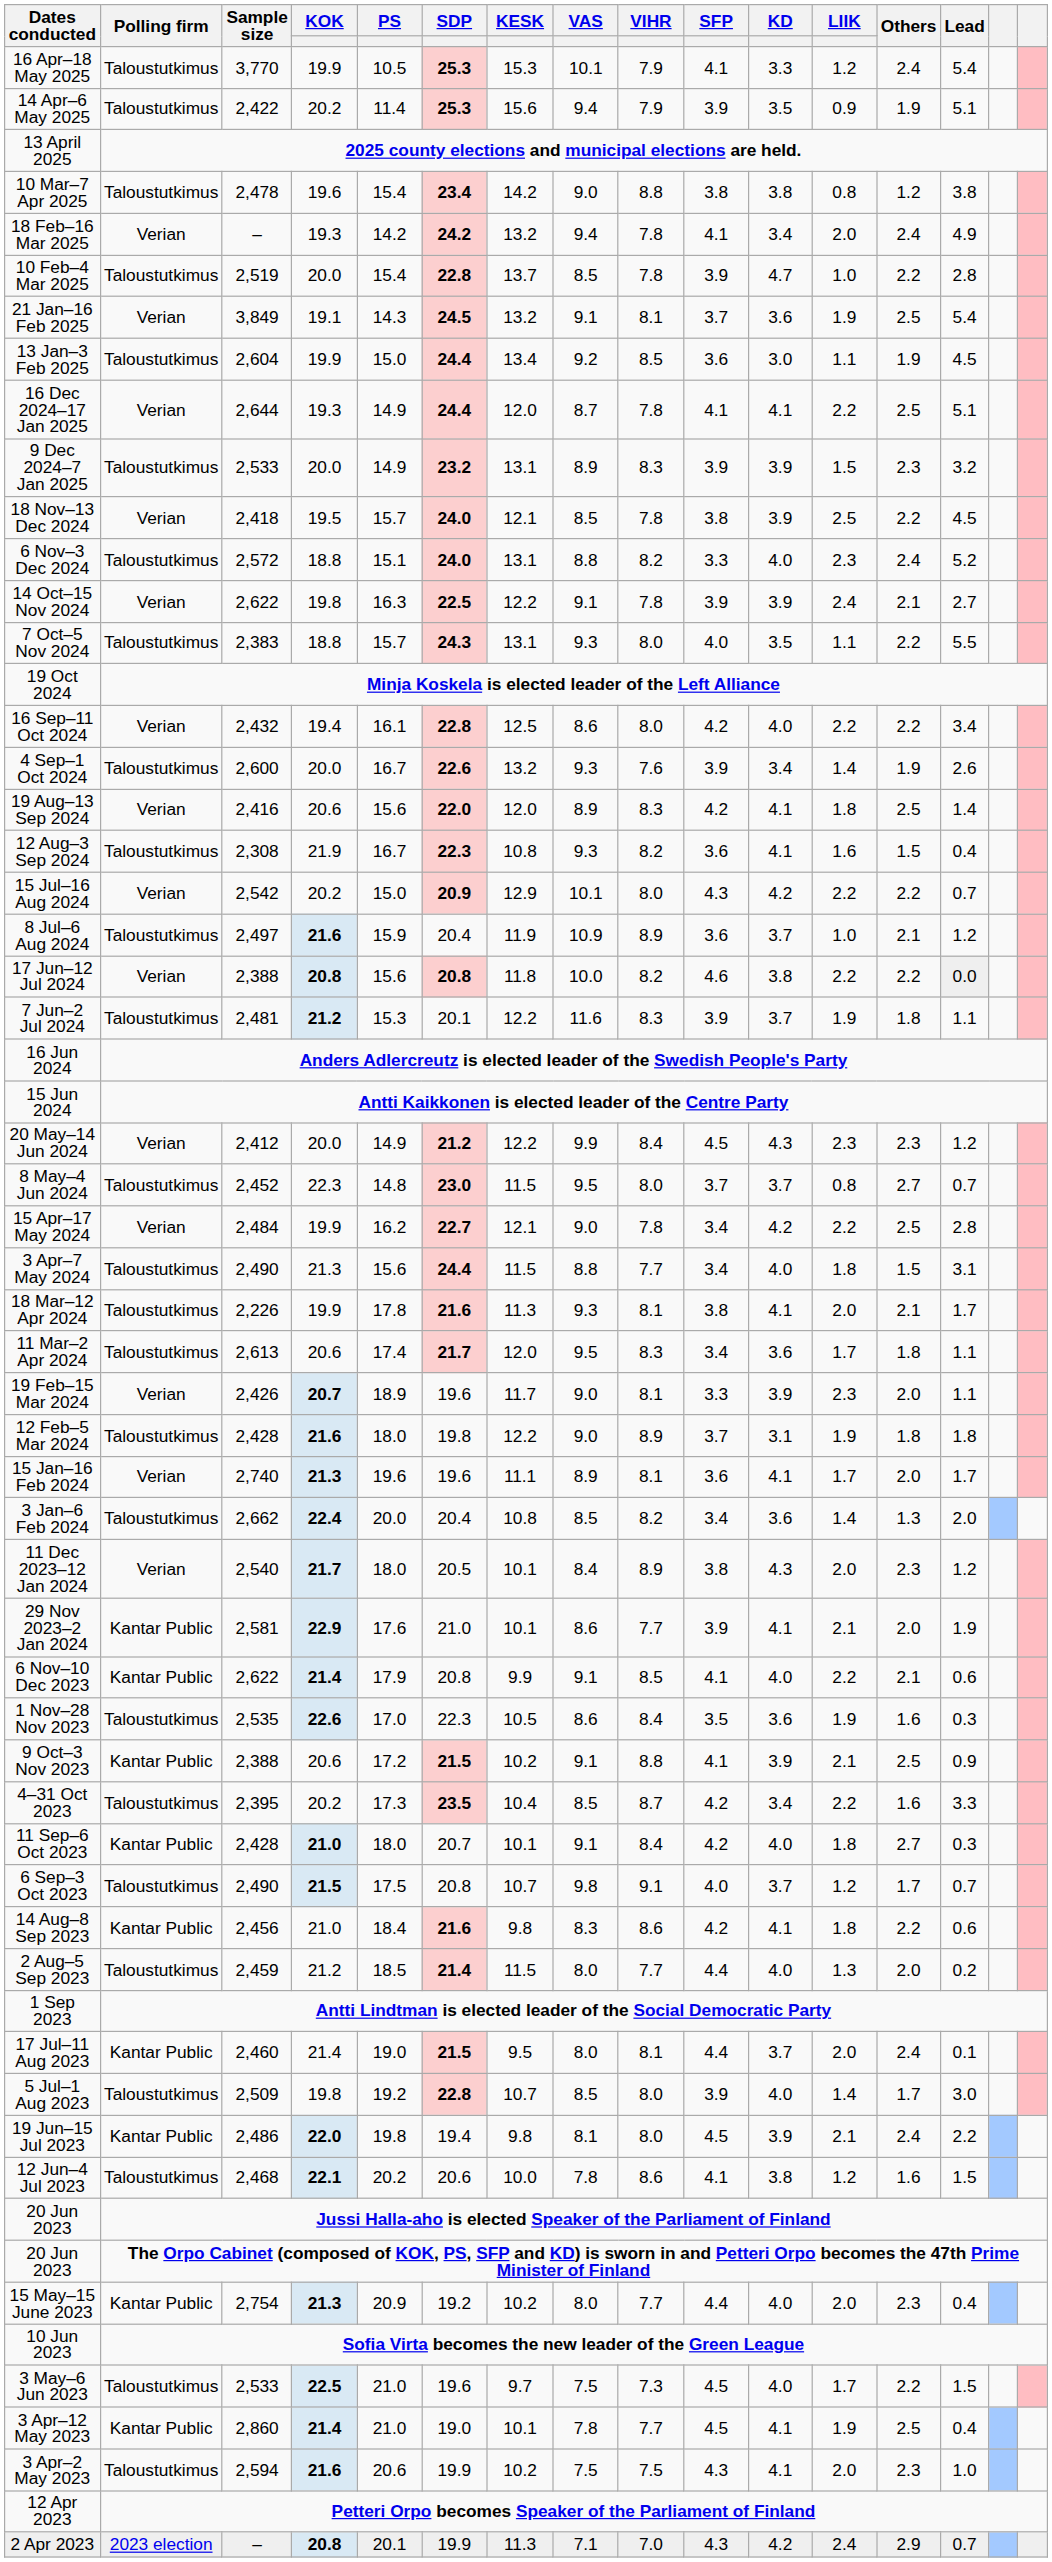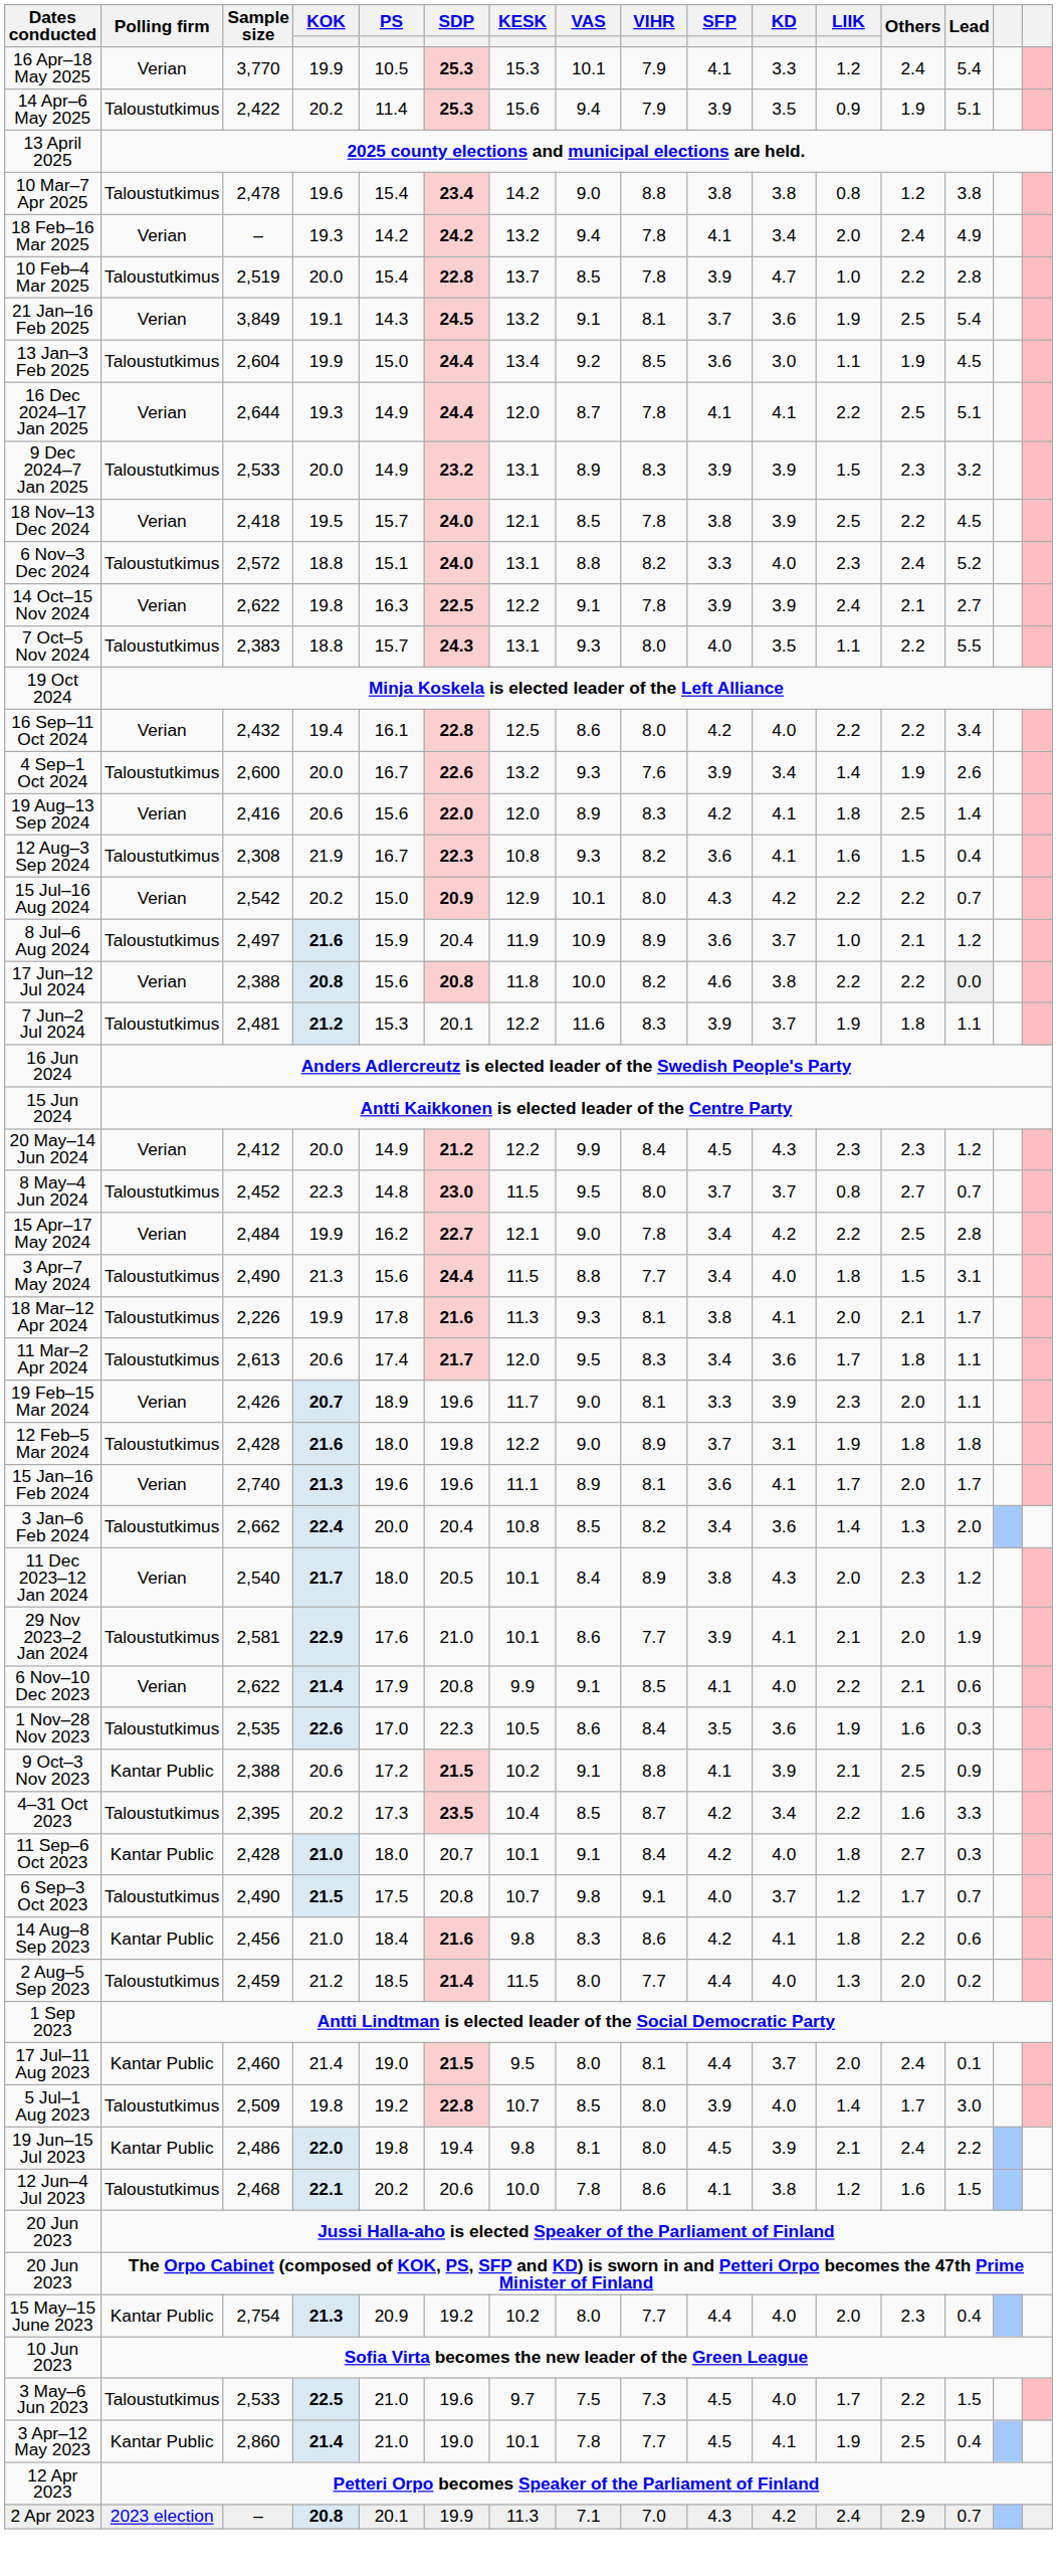16 Apr–18 May 2025 | Polling firm: Taloustutkimus -> Verian
29 Nov 2023–2 Jan 2024 | Polling firm: Kantar Public -> Taloustutkimus
6 Nov–10 Dec 2023 | Polling firm: Kantar Public -> Verian
- row: 3 Apr–2 May 2023 | Taloustutkimus | 2,594 | 21.6 | 20.6 | 19.9 | 10.2 | 7.5 | 7.5 | 4.3 | 4.1 | 2.0 | 2.3 | 1.0
